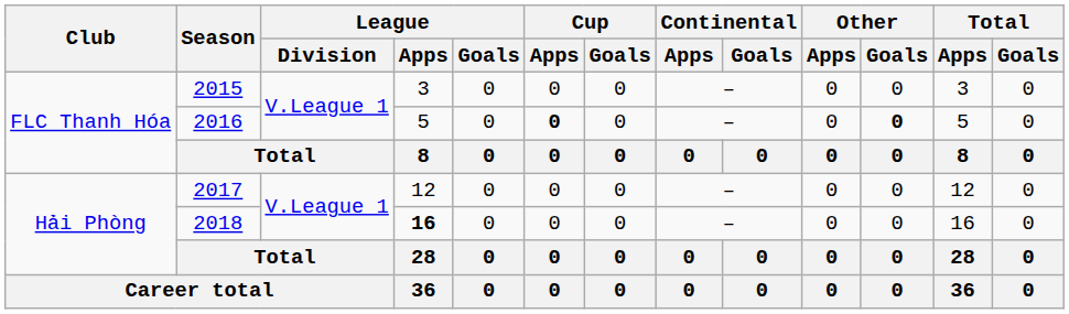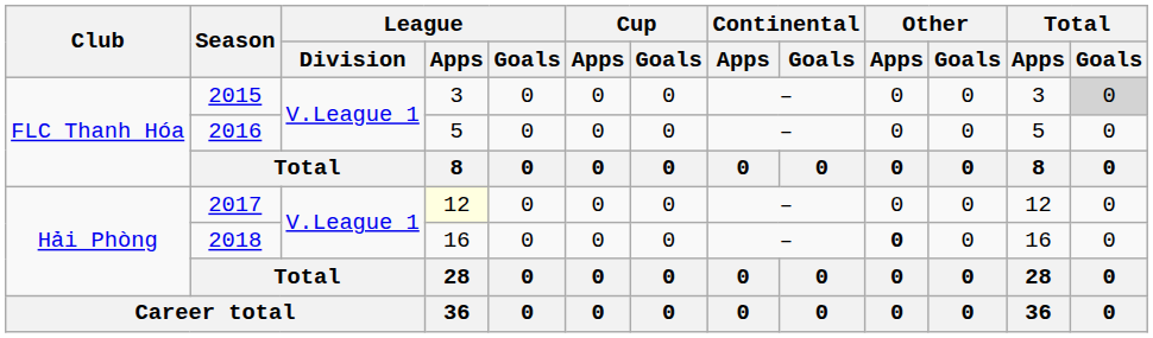2015 | Total / Goals: no background -> lightgrey background
2016 | Cup / Apps: bold -> normal
2016 | Other / Goals: bold -> normal
2017 | League / Apps: no background -> lightyellow background
2018 | League / Apps: bold -> normal
2018 | Other / Apps: normal -> bold
